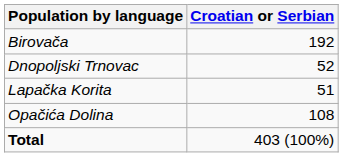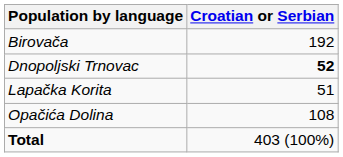Dnopoljski Trnovac | Croatian or Serbian: normal -> bold
